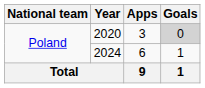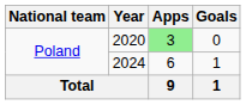2020 | Apps: no background -> lightgreen background
2020 | Goals: lightgrey background -> no background
